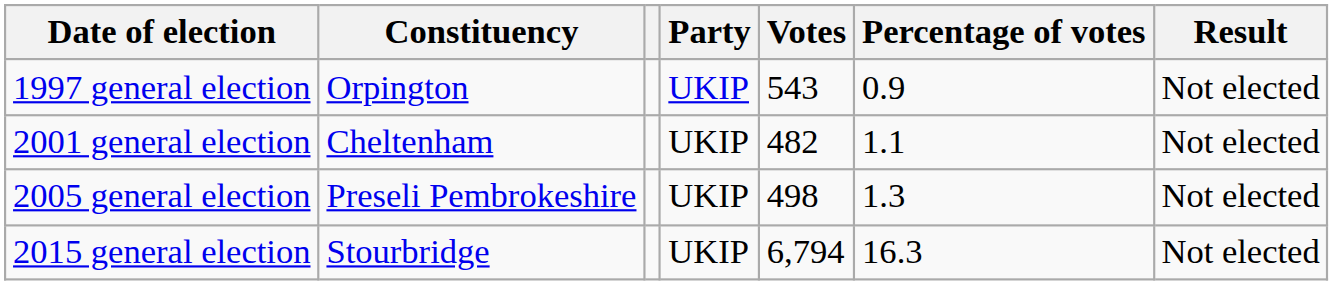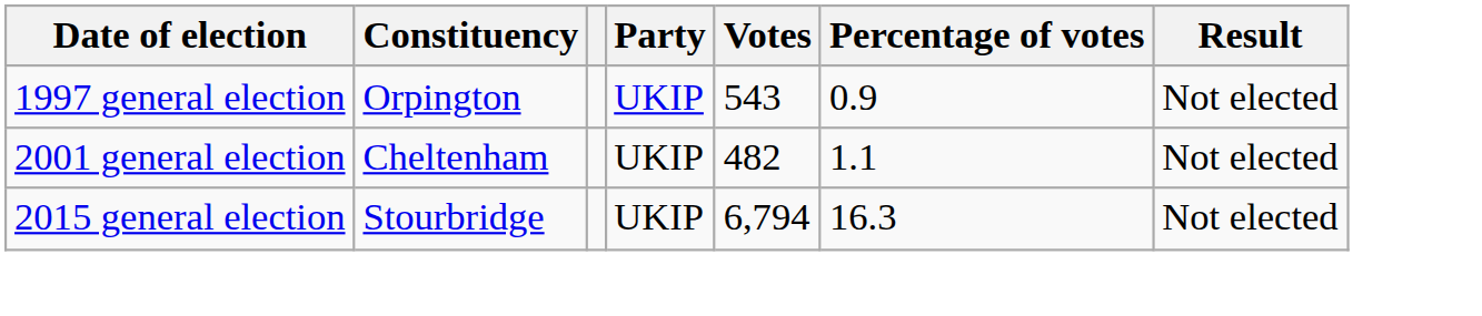- row: 2005 general election | Preseli Pembrokeshire | UKIP | 498 | 1.3 | Not elected
